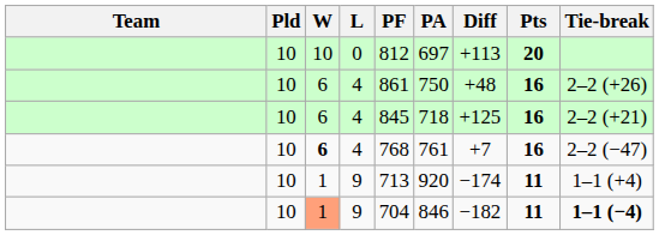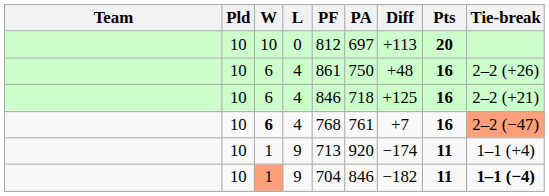row 4 | PF: 845 -> 846
row 5 | Tie-break: no background -> lightsalmon background
